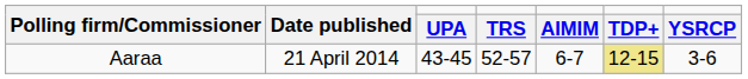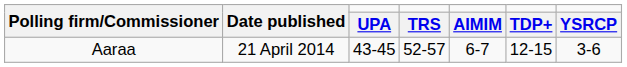Aaraa | TDP+: khaki background -> no background
